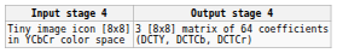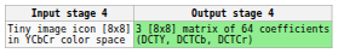Tiny image icon [8x8] in YCbCr color space | Output stage 4: no background -> lightgreen background
